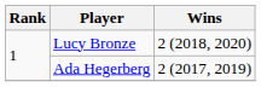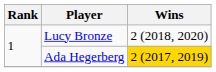Ada Hegerberg | Wins: no background -> gold background
